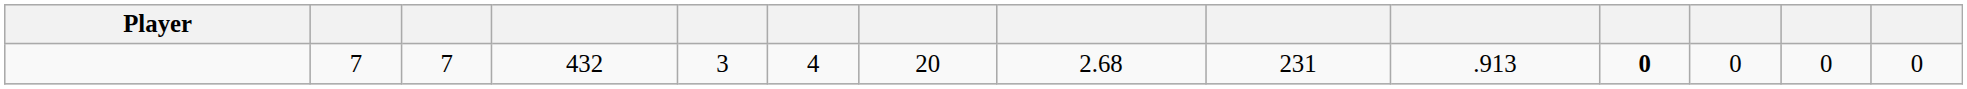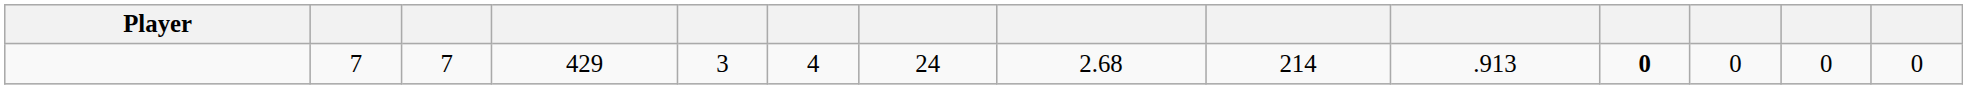row 2 | column 4: 432 -> 429
row 2 | column 7: 20 -> 24
row 2 | column 9: 231 -> 214
